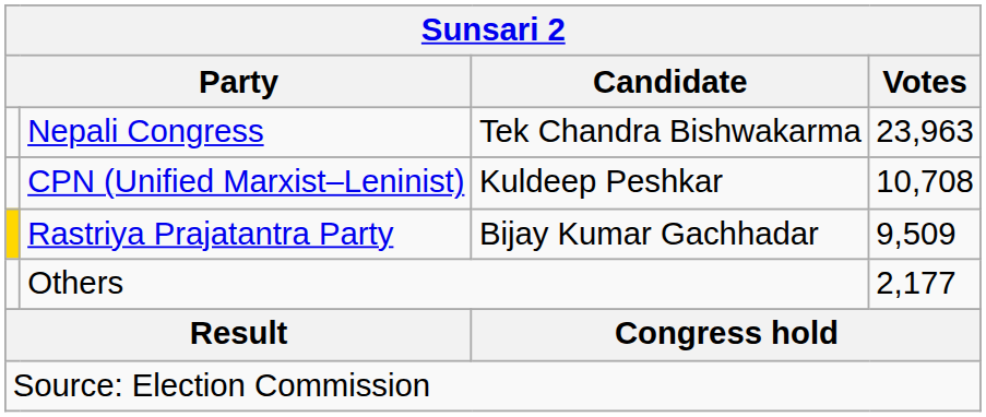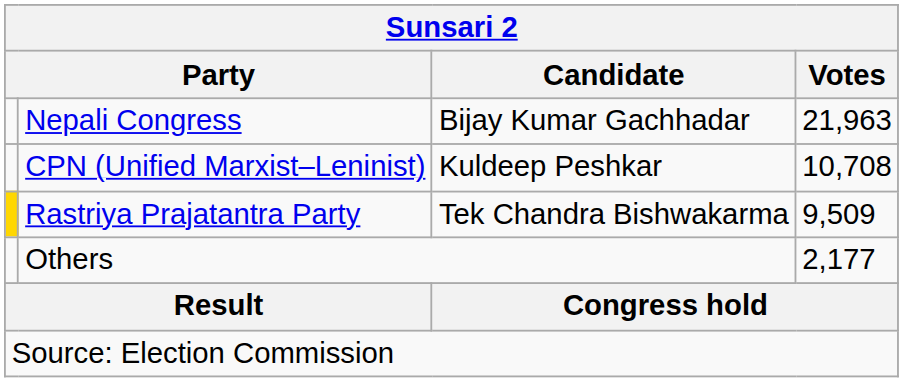Nepali Congress | Candidate: Tek Chandra Bishwakarma -> Bijay Kumar Gachhadar
Nepali Congress | Votes: 23,963 -> 21,963
Rastriya Prajatantra Party | Candidate: Bijay Kumar Gachhadar -> Tek Chandra Bishwakarma
